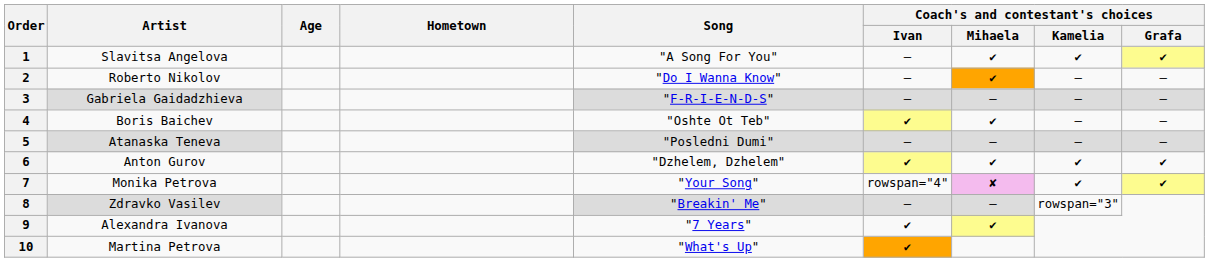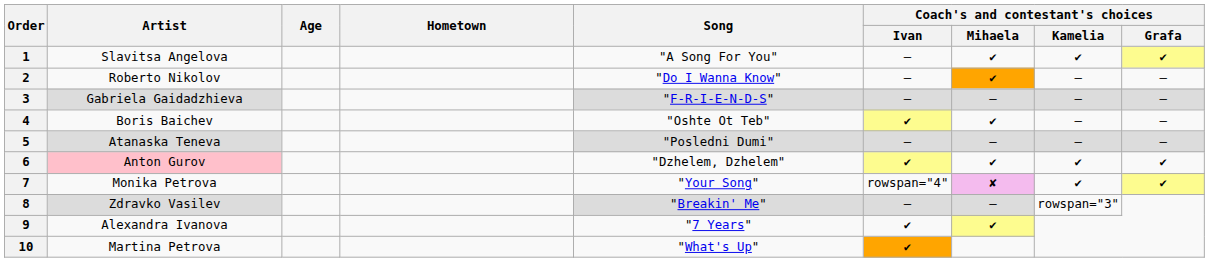6 | Artist: no background -> pink background
